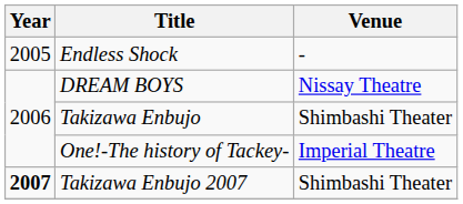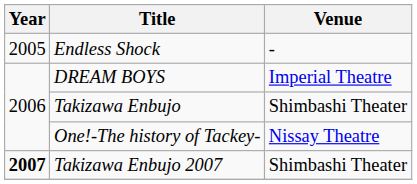DREAM BOYS | Venue: Nissay Theatre -> Imperial Theatre
One!-The history of Tackey- | Venue: Imperial Theatre -> Nissay Theatre
